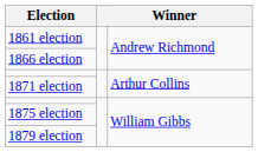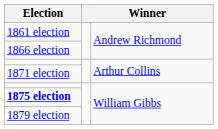1875 election | Election: normal -> bold
